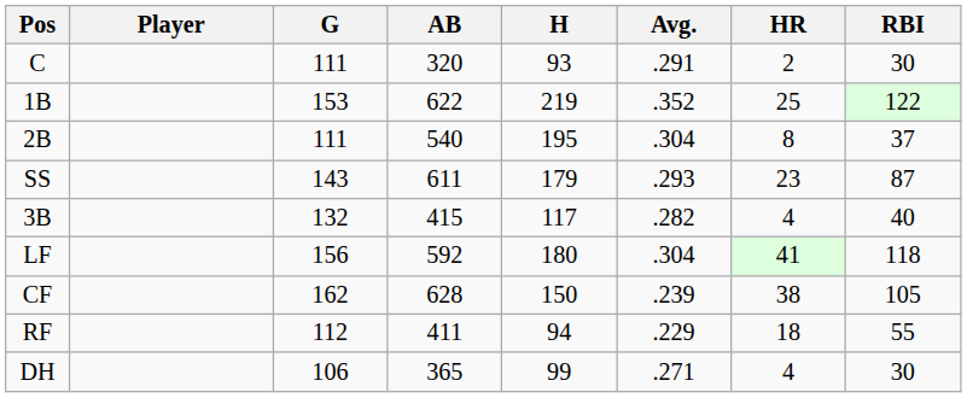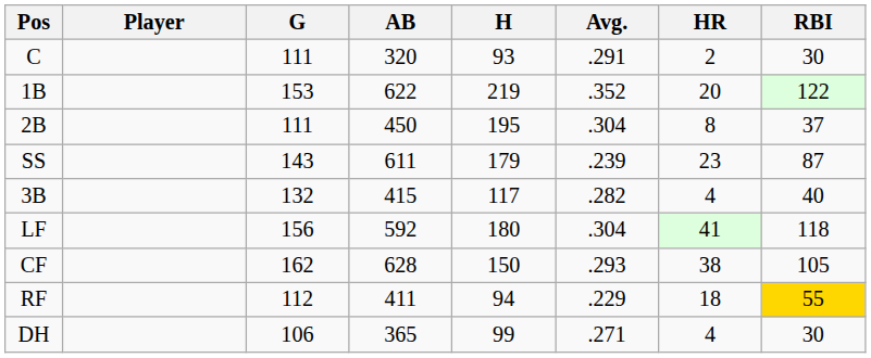1B | HR: 25 -> 20
2B | AB: 540 -> 450
SS | Avg.: .293 -> .239
CF | Avg.: .239 -> .293
RF | RBI: no background -> gold background
